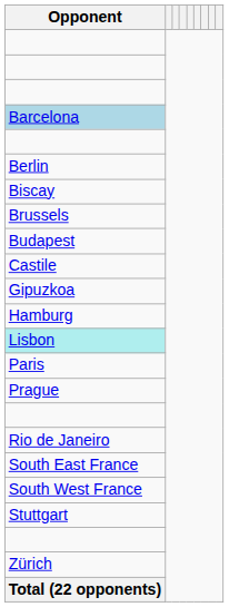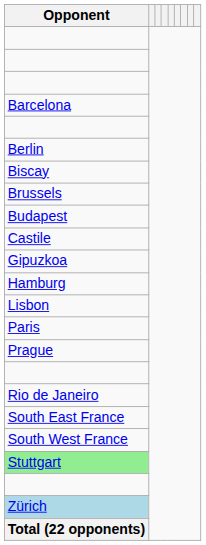Barcelona | Opponent: lightblue background -> no background
Lisbon | Opponent: paleturquoise background -> no background
Stuttgart | Opponent: no background -> lightgreen background
Zürich | Opponent: no background -> lightblue background
